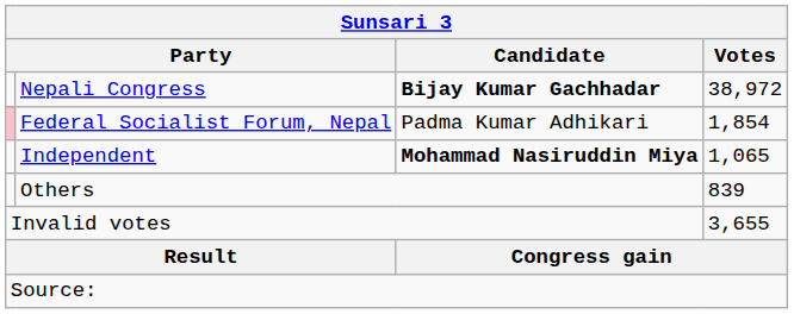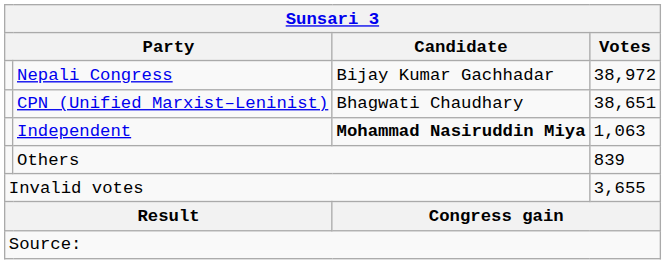Nepali Congress | Candidate: bold -> normal
+ row: CPN (Unified Marxist–Leninist) | Bhagwati Chaudhary | 38,651
- row: Federal Socialist Forum, Nepal | Padma Kumar Adhikari | 1,854
Independent | Votes: 1,065 -> 1,063
